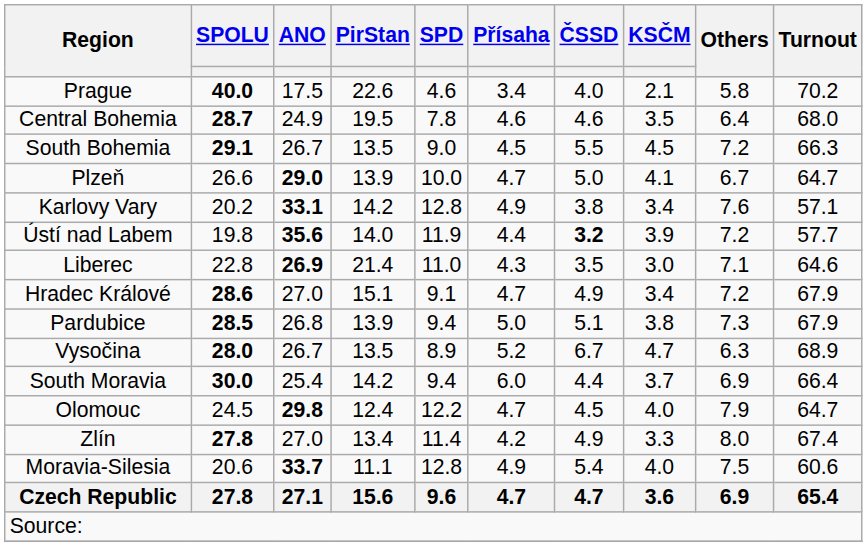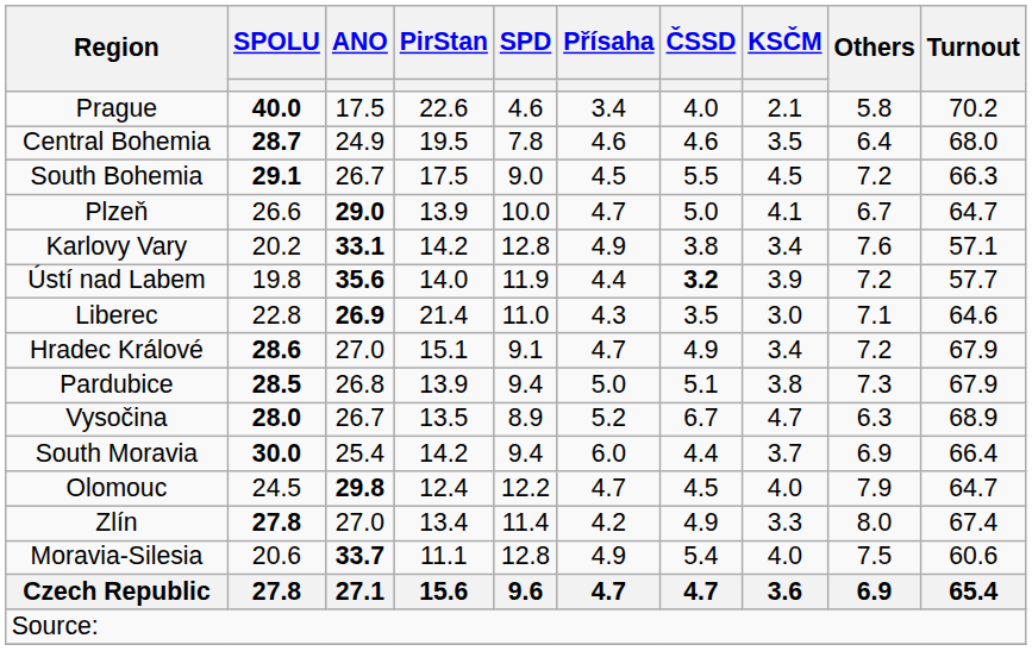South Bohemia | PirStan: 13.5 -> 17.5
